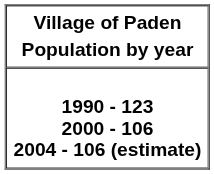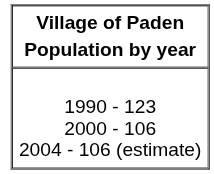row 2 | column 1: bold -> normal
